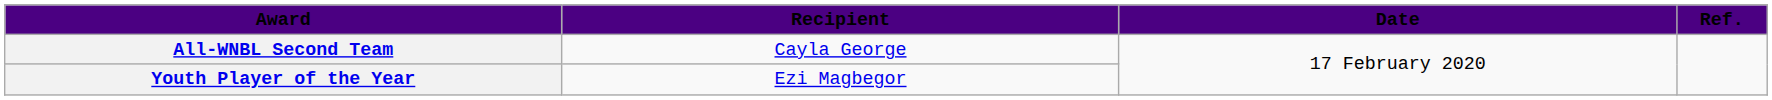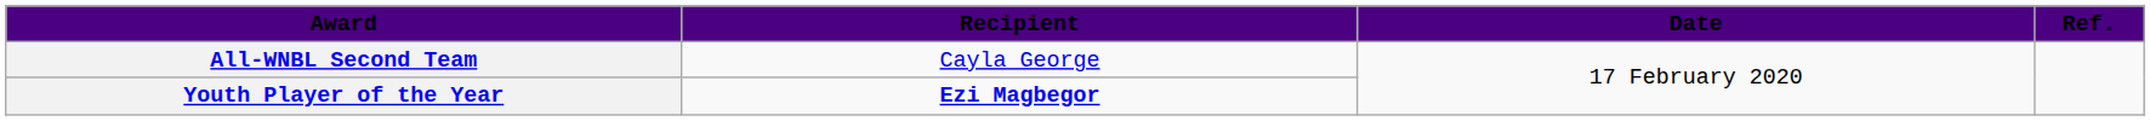Youth Player of the Year | Recipient: normal -> bold
